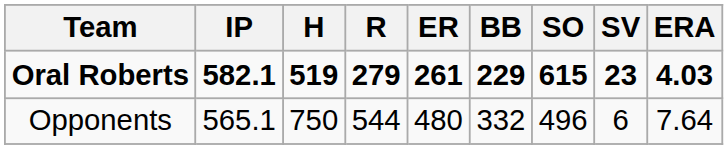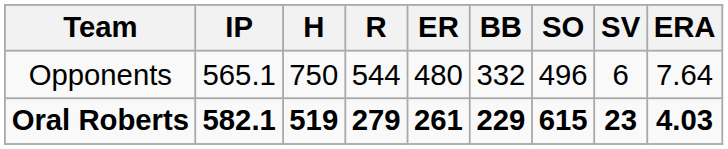rows swapped: Oral Roberts <-> Opponents
